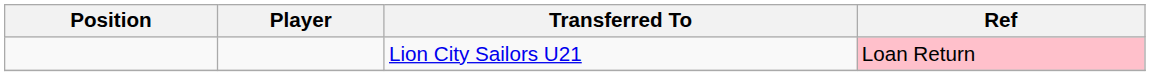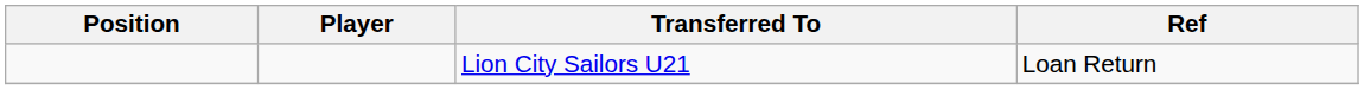Lion City Sailors U21 | Ref: pink background -> no background
